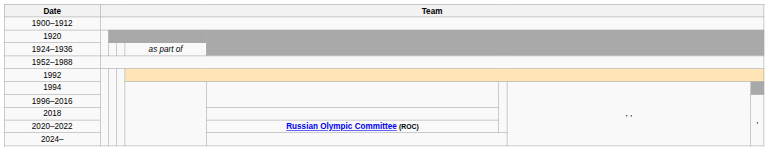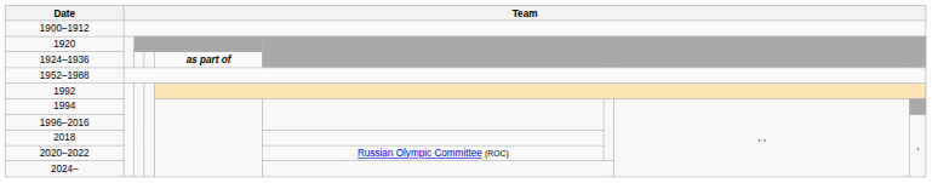1924–1936 | column 5: normal -> bold
2020–2022 | column 6: bold -> normal
